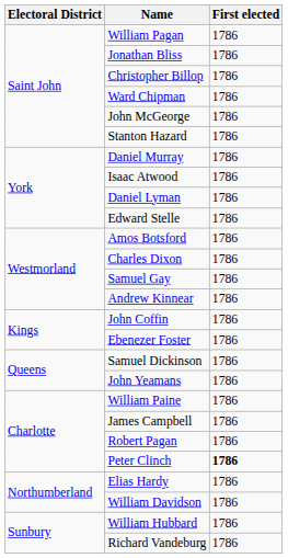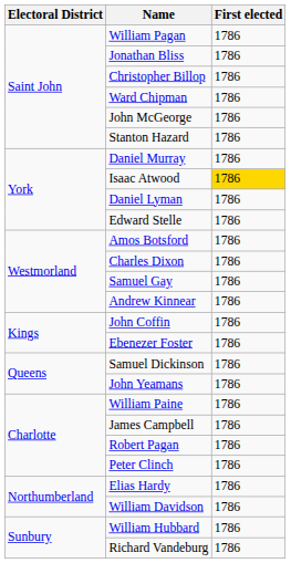Isaac Atwood | First elected: no background -> gold background
Peter Clinch | First elected: bold -> normal
